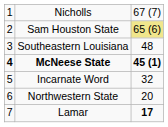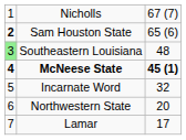Sam Houston State | column 1: normal -> bold
Sam Houston State | column 3: khaki background -> no background
Southeastern Louisiana | column 1: no background -> lightgreen background
Lamar | column 3: bold -> normal
